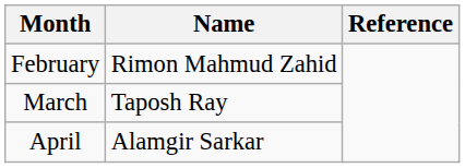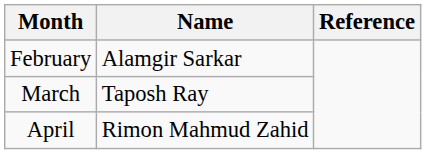February | Name: Rimon Mahmud Zahid -> Alamgir Sarkar
April | Name: Alamgir Sarkar -> Rimon Mahmud Zahid
